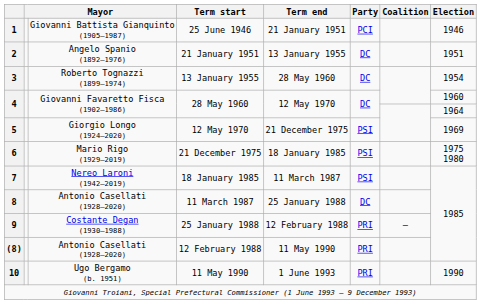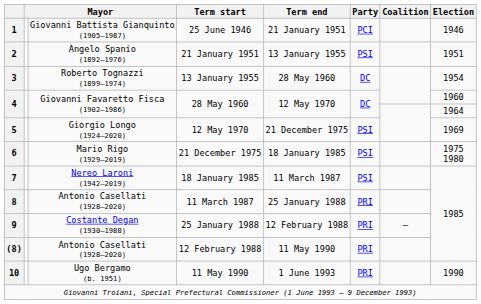2 | Party: DC -> PSI
8 | Party: DC -> PRI
